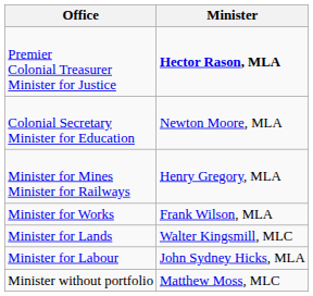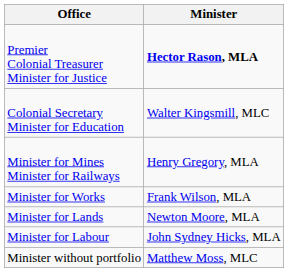Colonial Secretary Minister for Education | Minister: Newton Moore, MLA -> Walter Kingsmill, MLC
Minister for Lands | Minister: Walter Kingsmill, MLC -> Newton Moore, MLA
